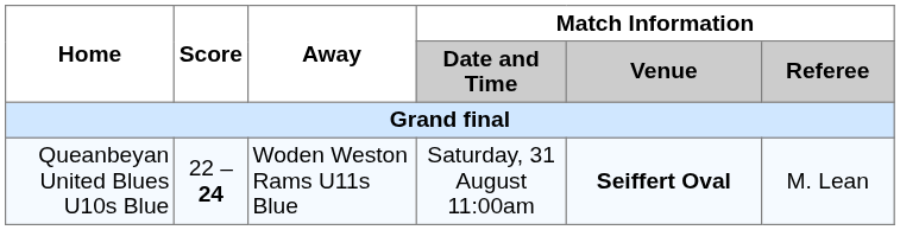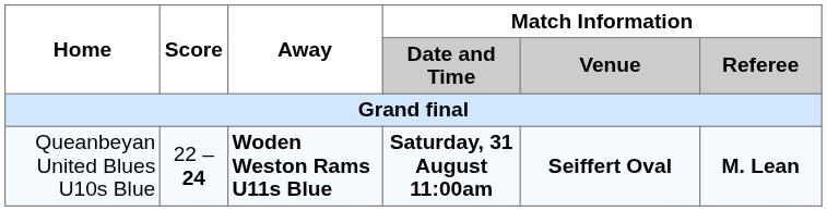Queanbeyan United Blues U10s Blue | Away: normal -> bold
Queanbeyan United Blues U10s Blue | Match Information / Date and Time: normal -> bold
Queanbeyan United Blues U10s Blue | Match Information / Referee: normal -> bold
